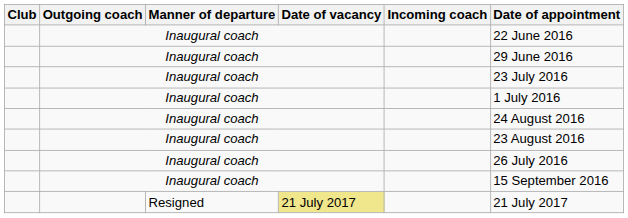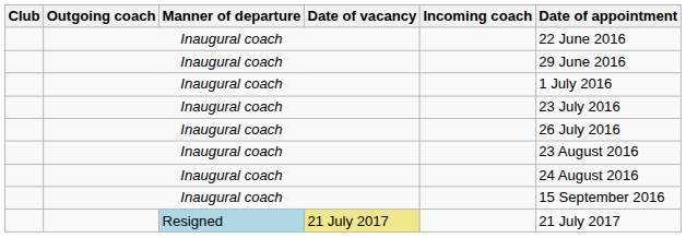row 4 | Date of appointment: 23 July 2016 -> 1 July 2016
row 5 | Date of appointment: 1 July 2016 -> 23 July 2016
row 6 | Date of appointment: 24 August 2016 -> 26 July 2016
row 8 | Date of appointment: 26 July 2016 -> 24 August 2016
row 10 | Manner of departure: no background -> lightblue background
